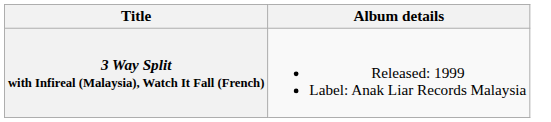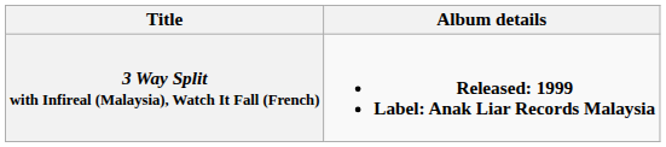3 Way Split with Infireal (Malaysia), Watch It Fall (French) | Album details: normal -> bold
